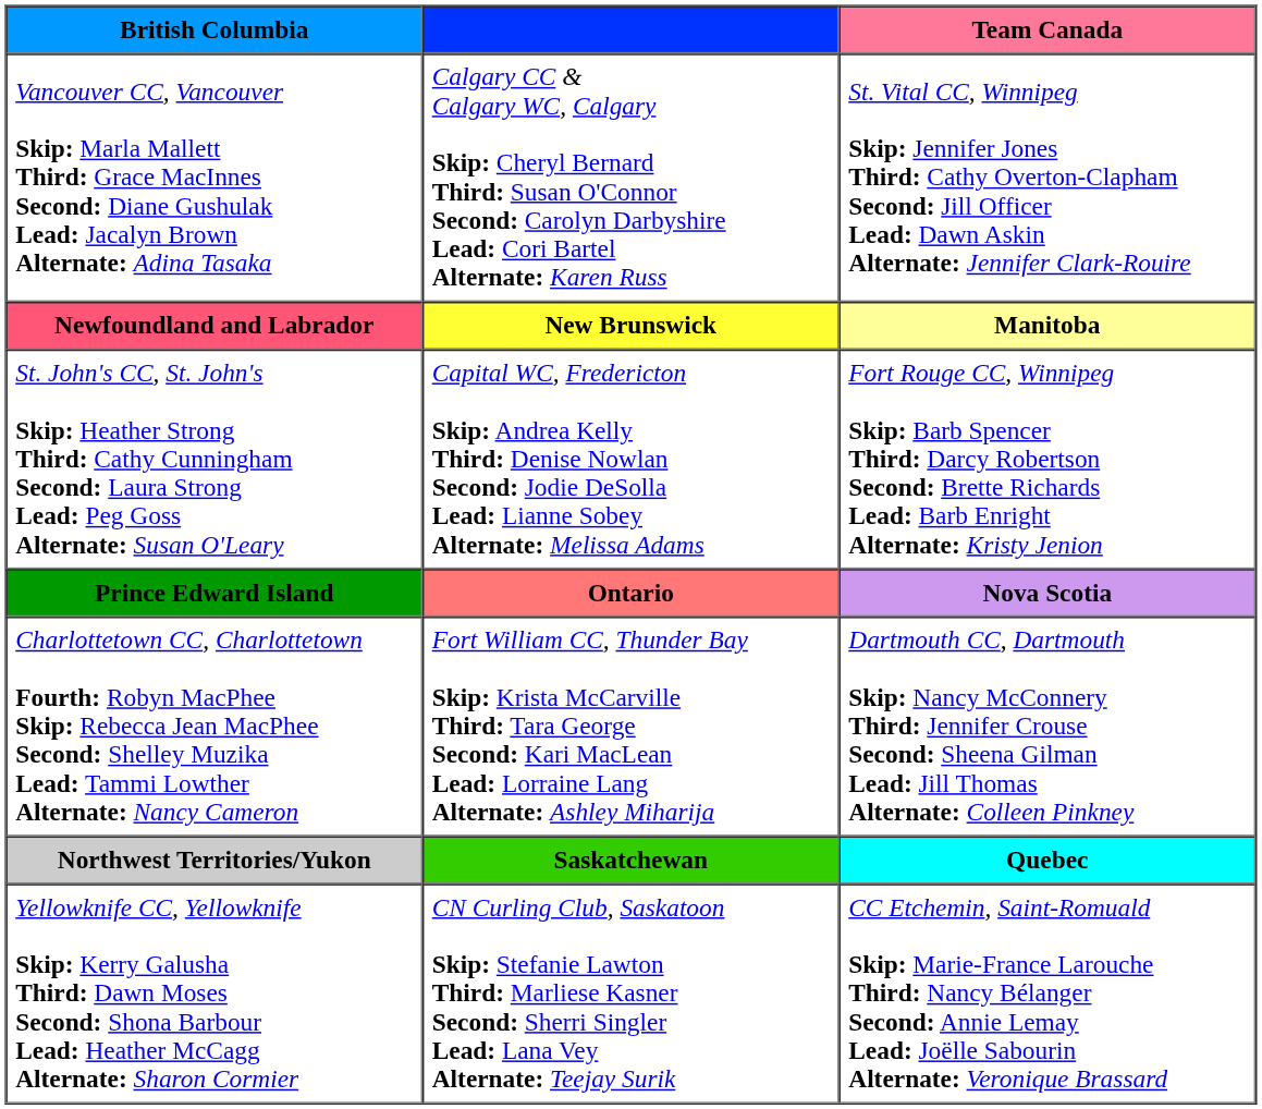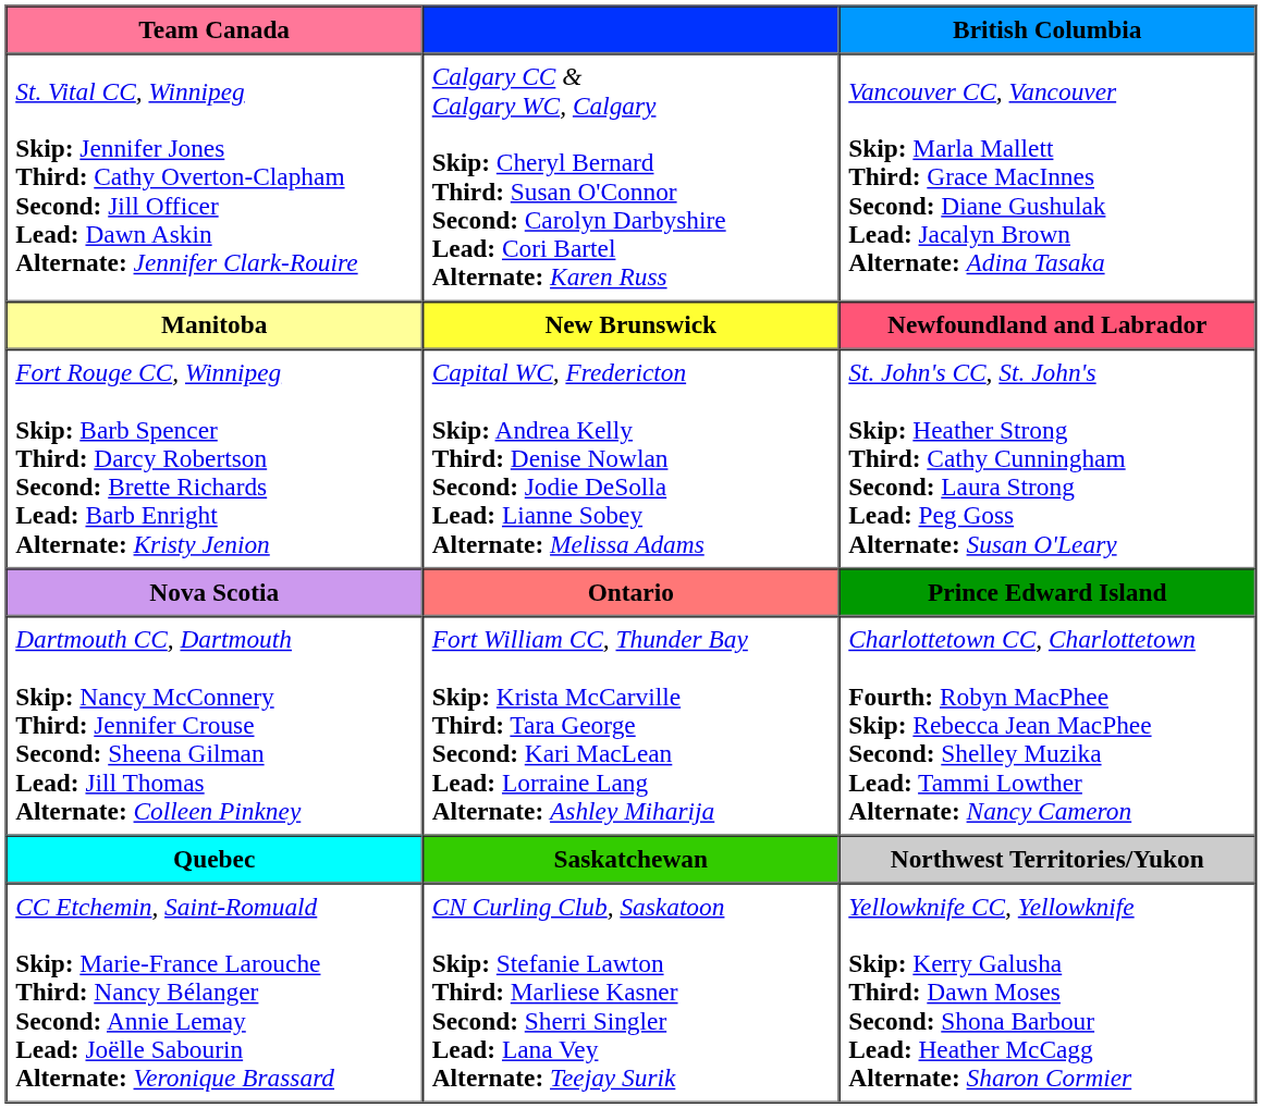columns swapped: Team Canada <-> British Columbia
